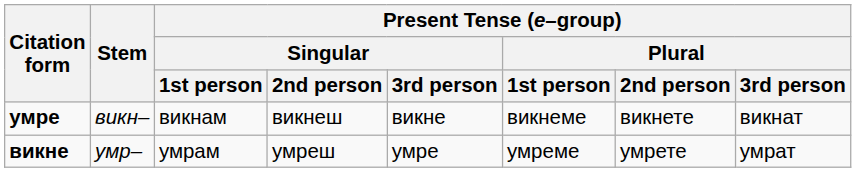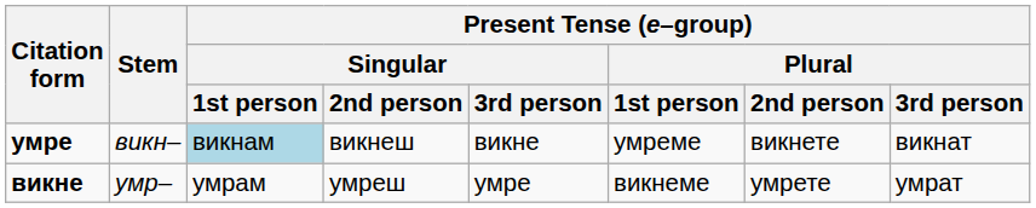row 4 | Present Tense (е–group) / Singular / 1st person: no background -> lightblue background
row 4 | Present Tense (е–group) / Plural / 1st person: викнеме -> умреме
row 5 | Present Tense (е–group) / Plural / 1st person: умреме -> викнеме
